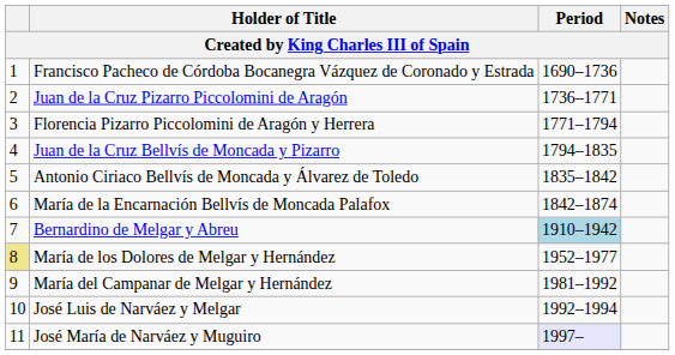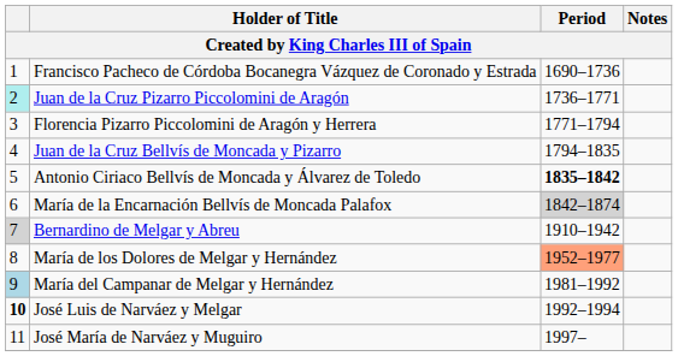Juan de la Cruz Pizarro Piccolomini de Aragón | column 1: no background -> paleturquoise background
Antonio Ciriaco Bellvís de Moncada y Álvarez de Toledo | Period: normal -> bold
María de la Encarnación Bellvís de Moncada Palafox | Period: no background -> lightgrey background
Bernardino de Melgar y Abreu | column 1: no background -> lightgrey background
Bernardino de Melgar y Abreu | Period: lightblue background -> no background
María de los Dolores de Melgar y Hernández | column 1: khaki background -> no background
María de los Dolores de Melgar y Hernández | Period: no background -> lightsalmon background
María del Campanar de Melgar y Hernández | column 1: no background -> lightblue background
José Luis de Narváez y Melgar | column 1: normal -> bold
José María de Narváez y Muguiro | Period: lavender background -> no background
